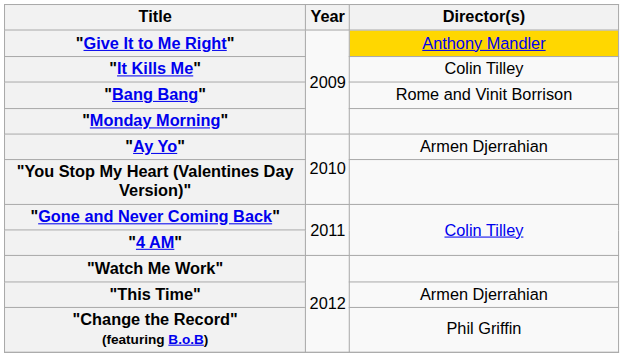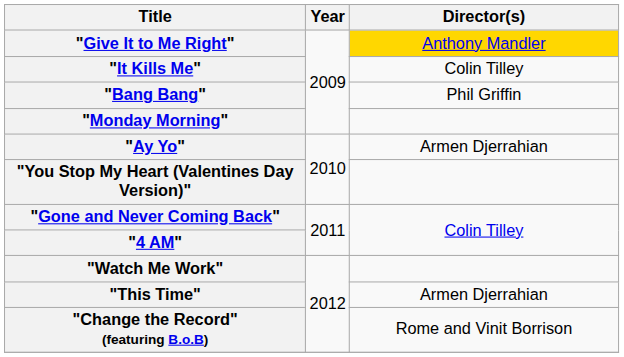"Bang Bang" | Director(s): Rome and Vinit Borrison -> Phil Griffin
"Change the Record" (featuring B.o.B) | Director(s): Phil Griffin -> Rome and Vinit Borrison
